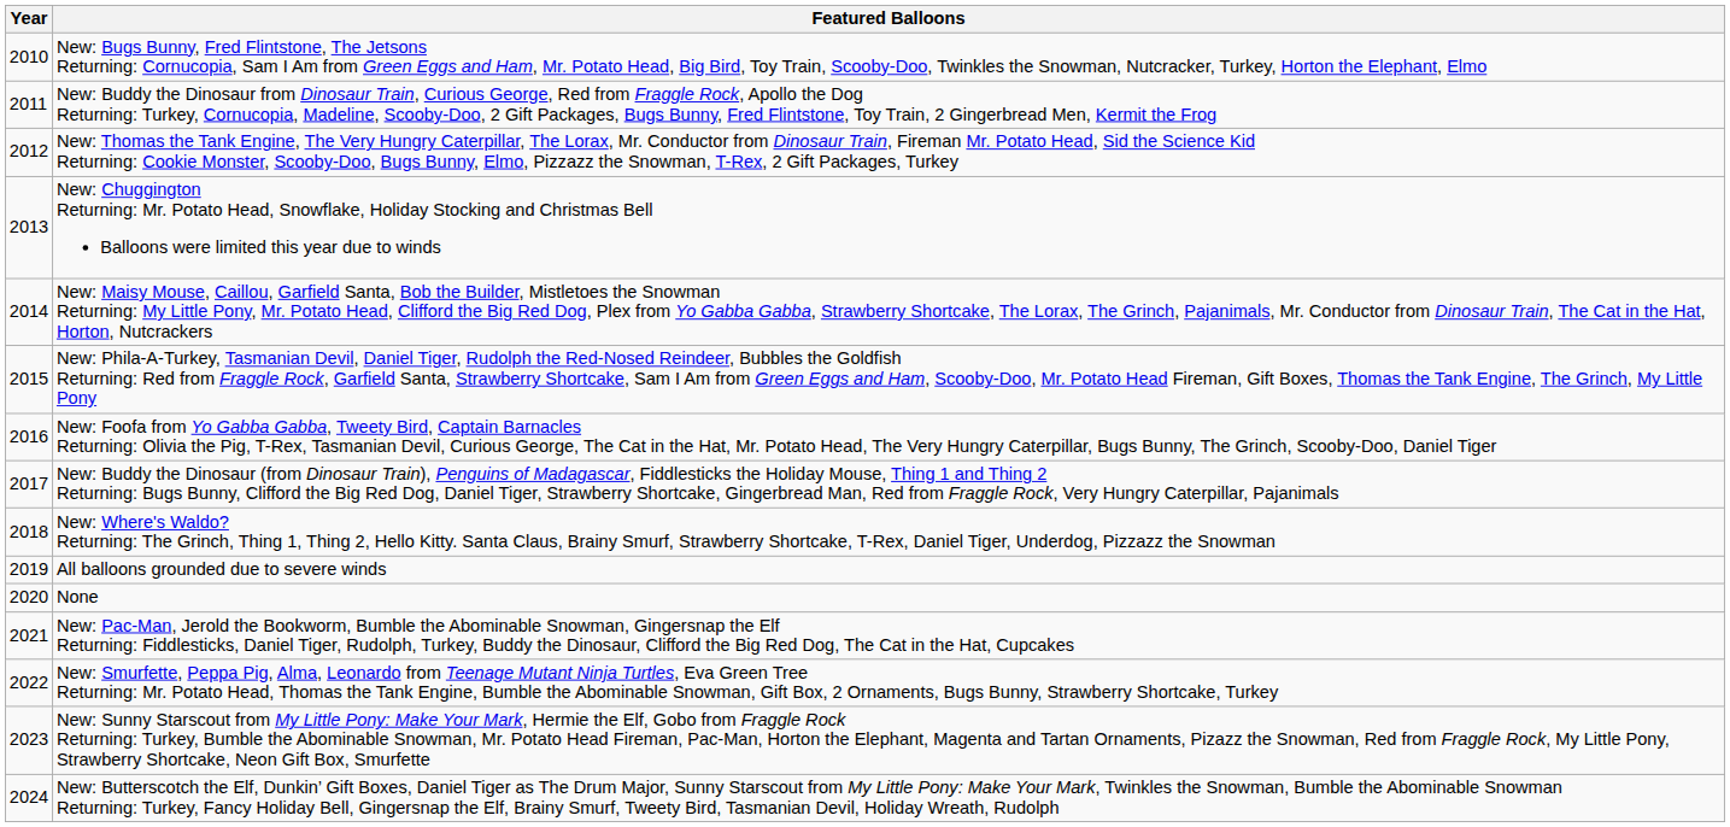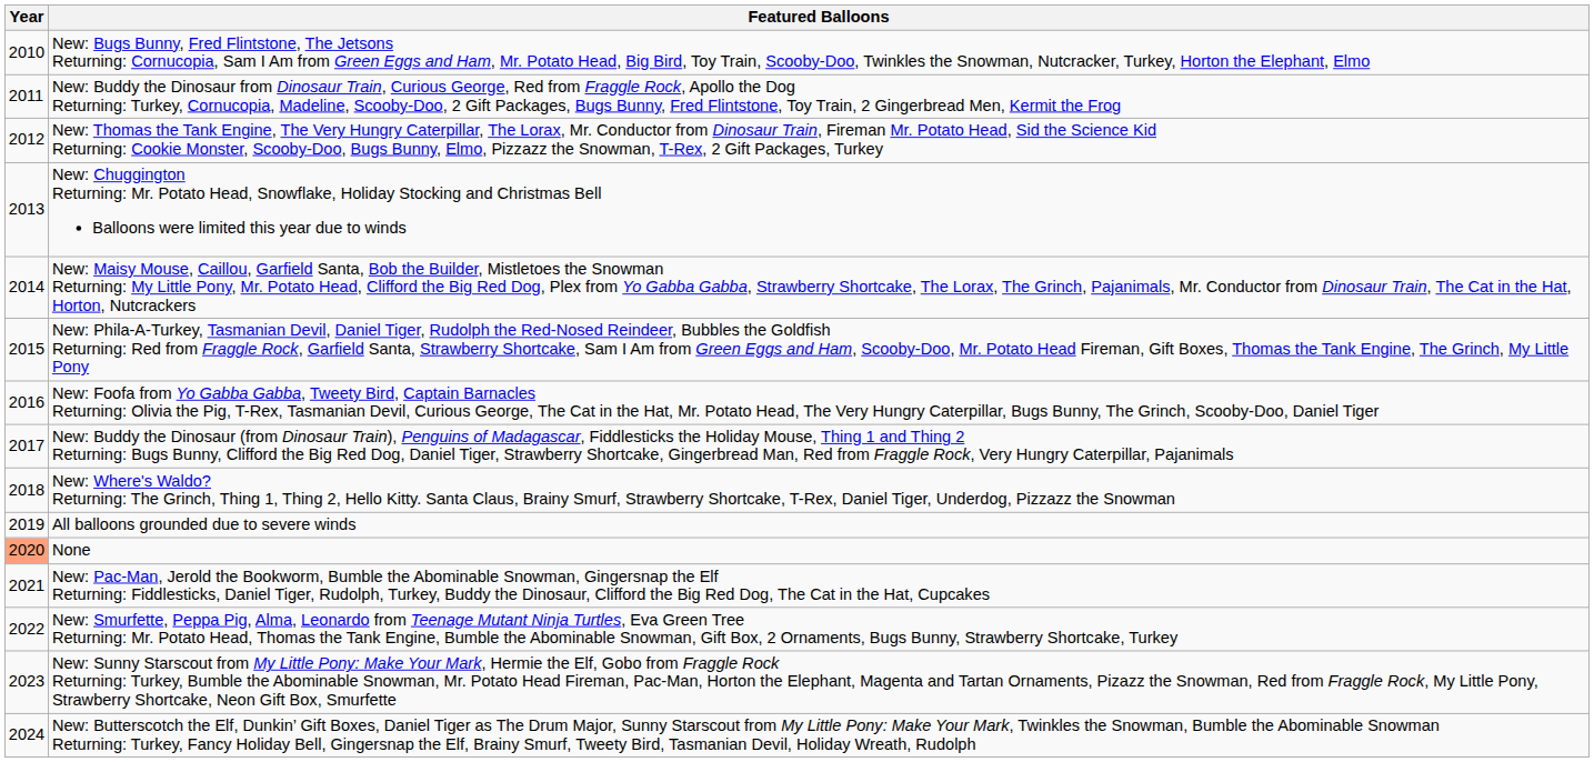None | Year: no background -> lightsalmon background
